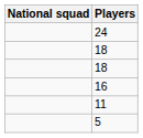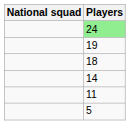row 2 | Players: no background -> lightgreen background
row 3 | Players: 18 -> 19
row 5 | Players: 16 -> 14
